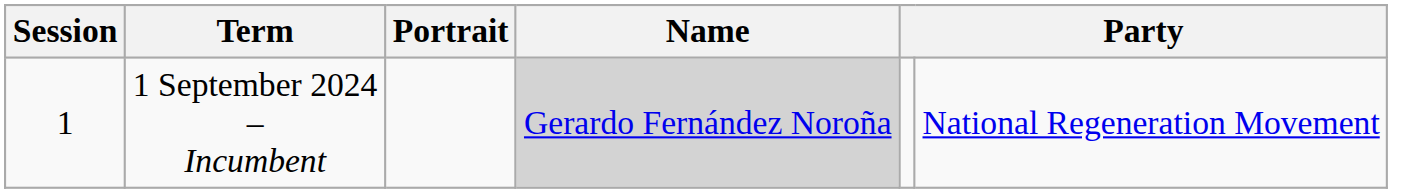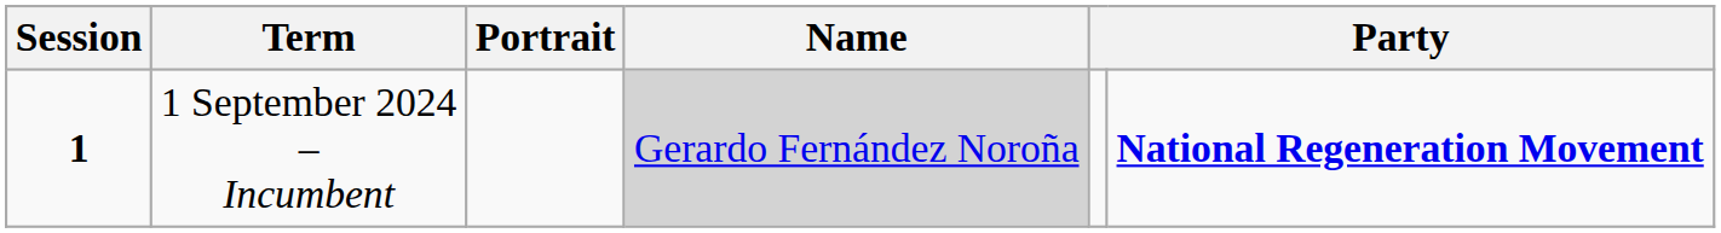1 September 2024 – Incumbent | Session: normal -> bold
1 September 2024 – Incumbent | column 6: normal -> bold
